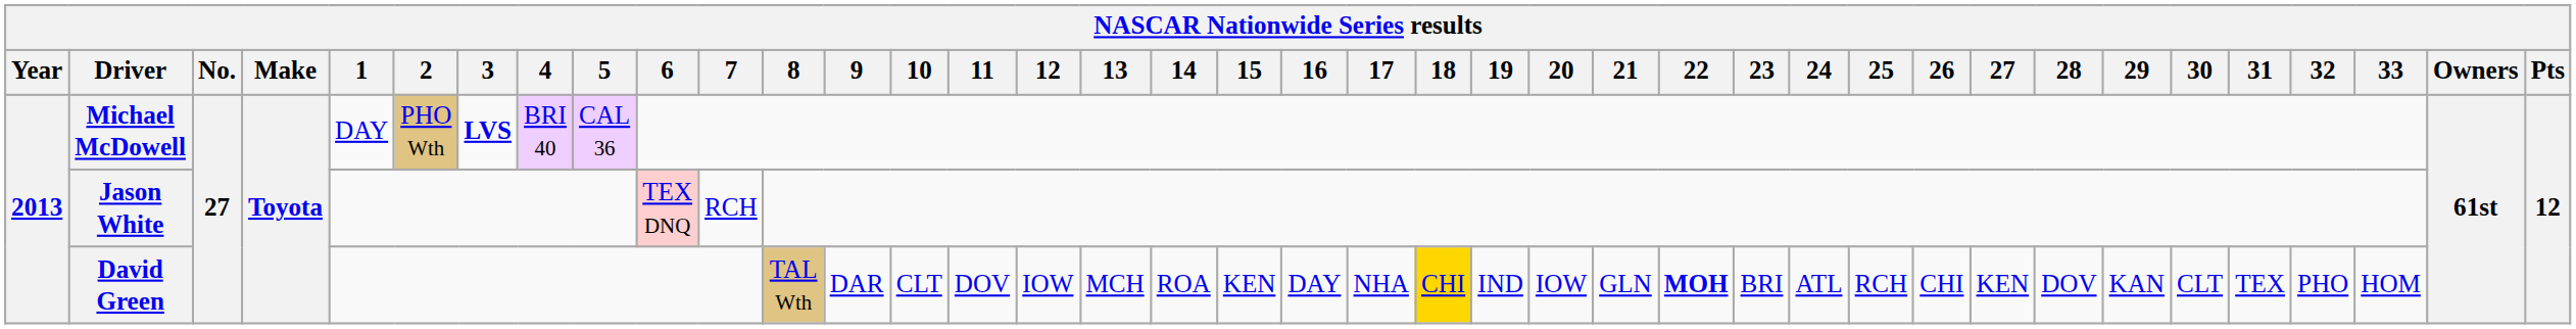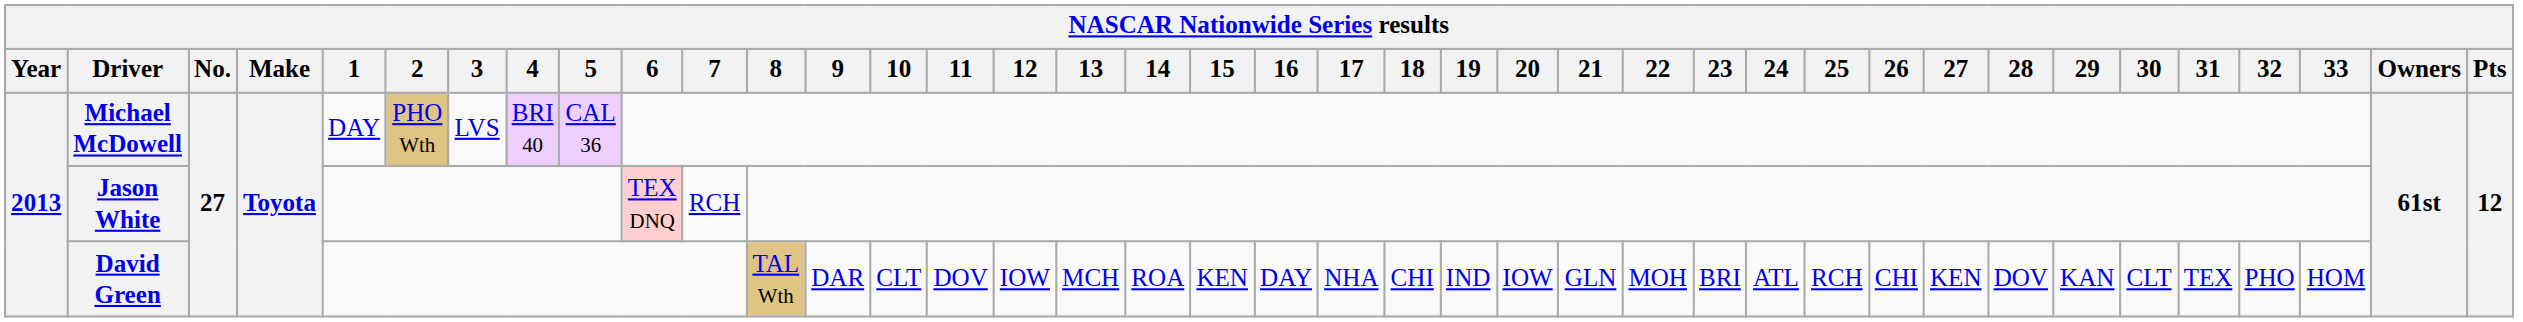Michael McDowell | 3: bold -> normal
David Green | 18: gold background -> no background
David Green | 22: bold -> normal
